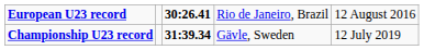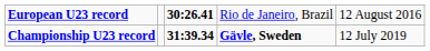Championship U23 record | column 4: normal -> bold
